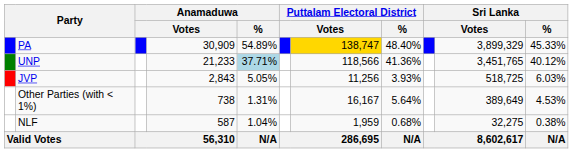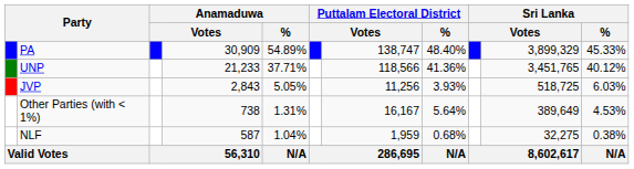PA | column 7: gold background -> no background
UNP | Anamaduwa / %: lightblue background -> no background
